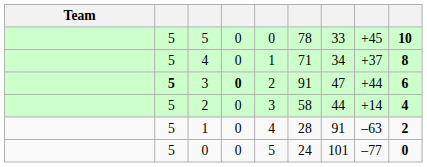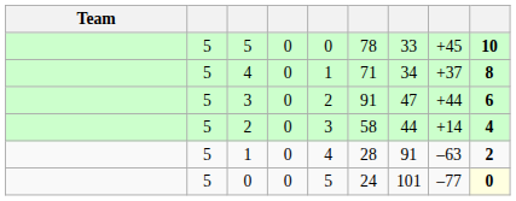row 4 | column 2: bold -> normal
row 4 | column 4: bold -> normal
row 7 | column 9: no background -> lightyellow background
